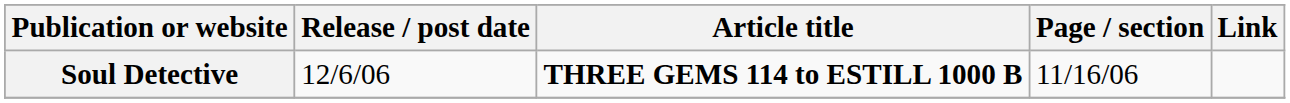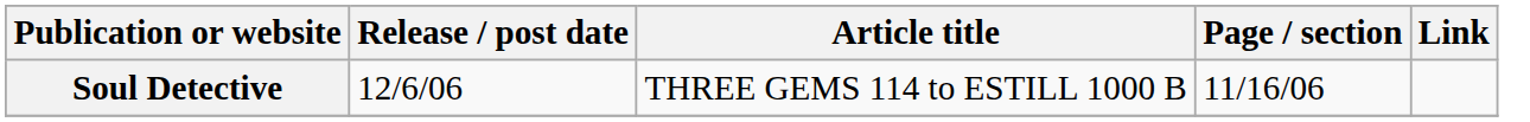Soul Detective | Article title: bold -> normal
